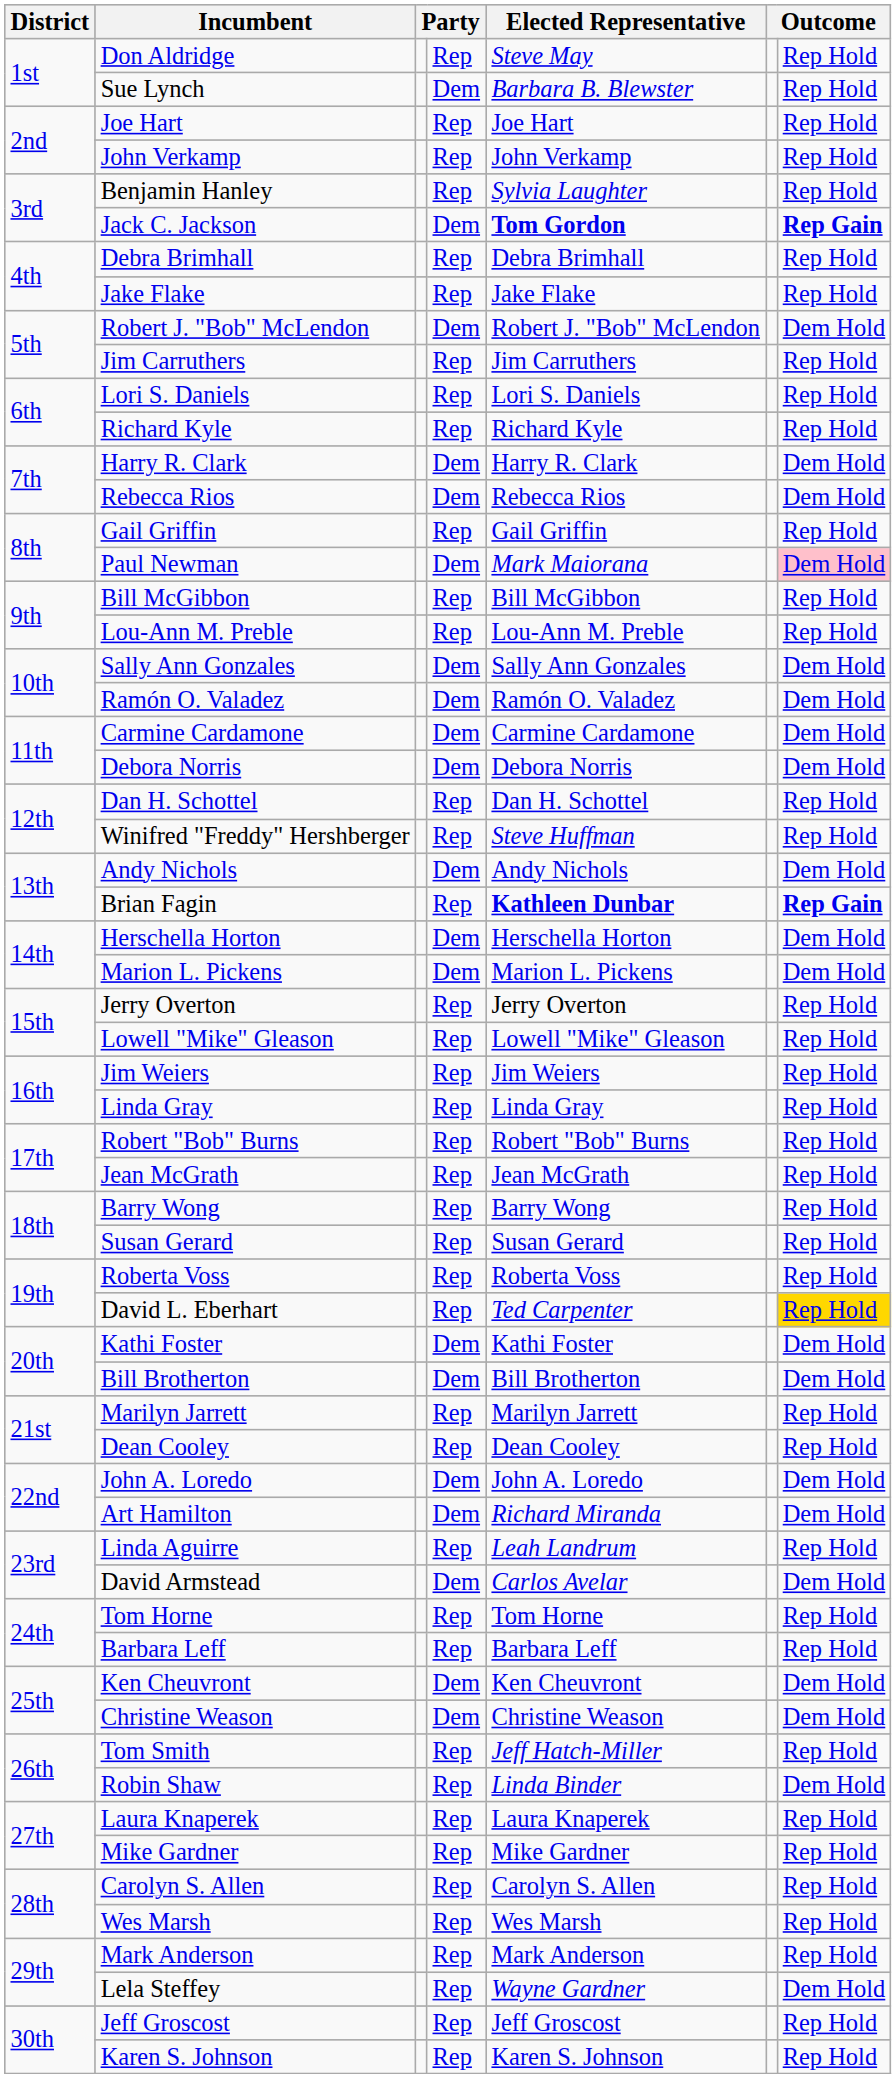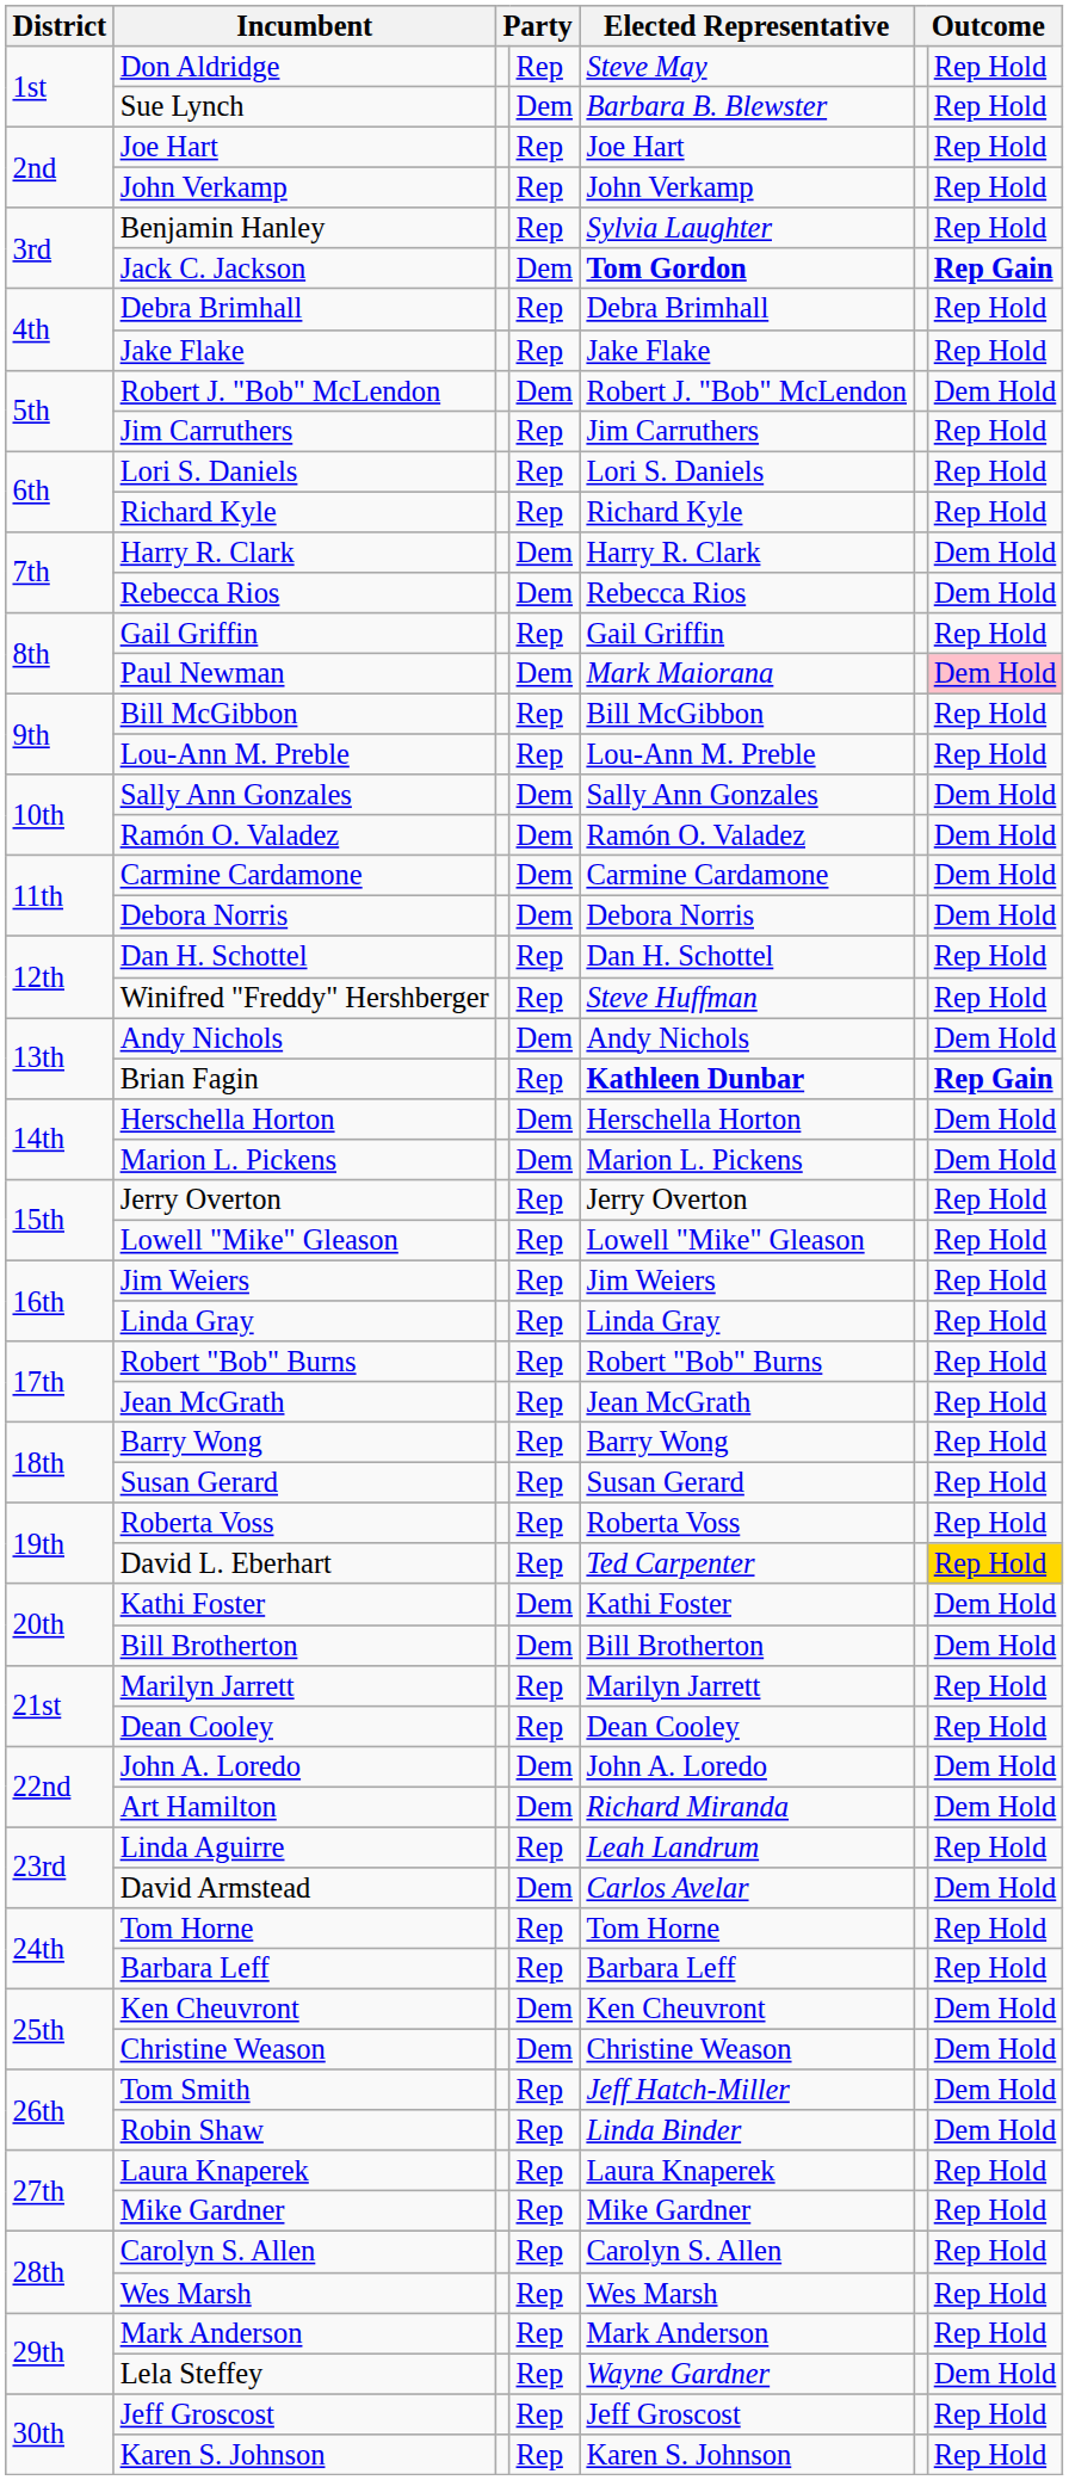Tom Smith | column 7: Rep Hold -> Dem Hold
